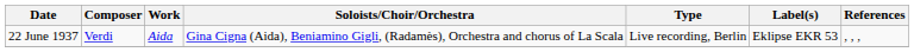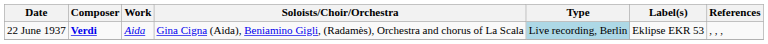22 June 1937 | Composer: normal -> bold
22 June 1937 | Type: no background -> lightblue background
